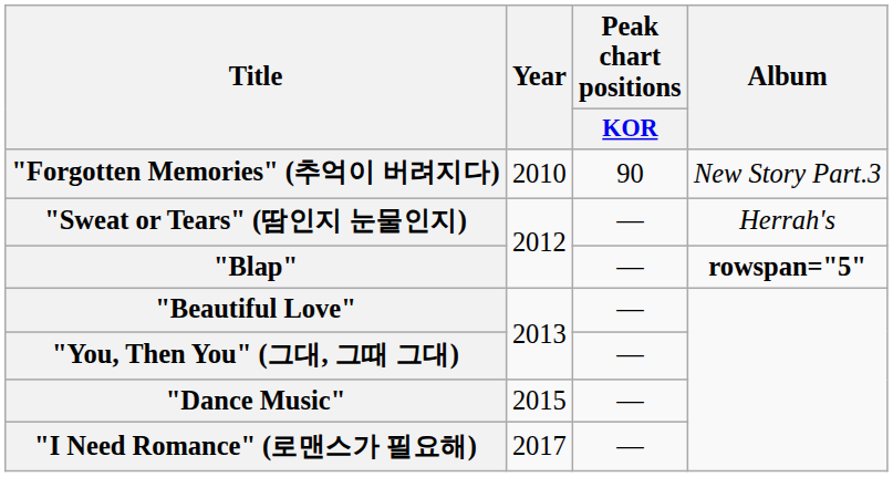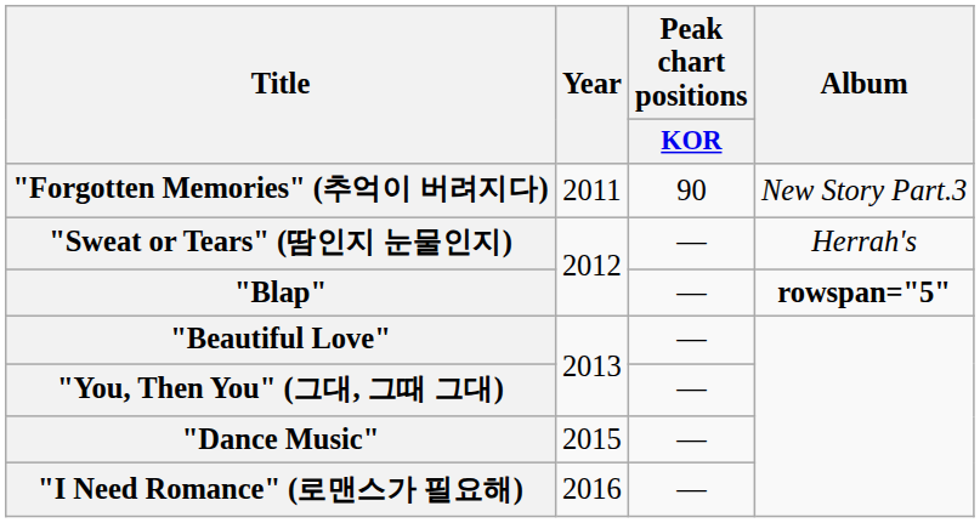"Forgotten Memories" (추억이 버려지다) | Year: 2010 -> 2011
"I Need Romance" (로맨스가 필요해) | Year: 2017 -> 2016
